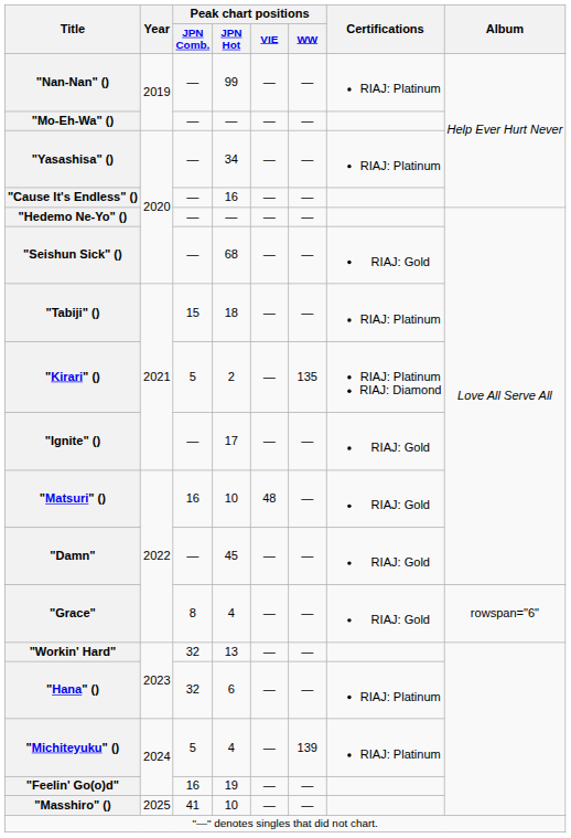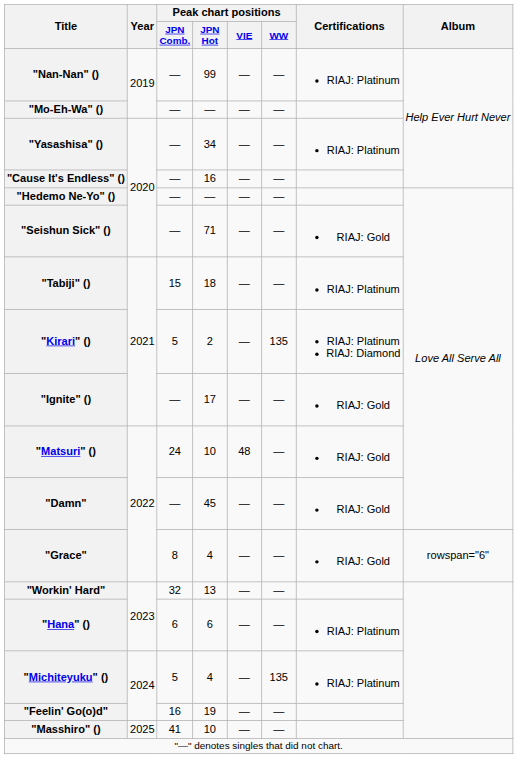"Seishun Sick" () | Peak chart positions / JPN Hot: 68 -> 71
"Matsuri" () | Peak chart positions / JPN Comb.: 16 -> 24
"Hana" () | Peak chart positions / JPN Comb.: 32 -> 6
"Michiteyuku" () | Peak chart positions / WW: 139 -> 135
